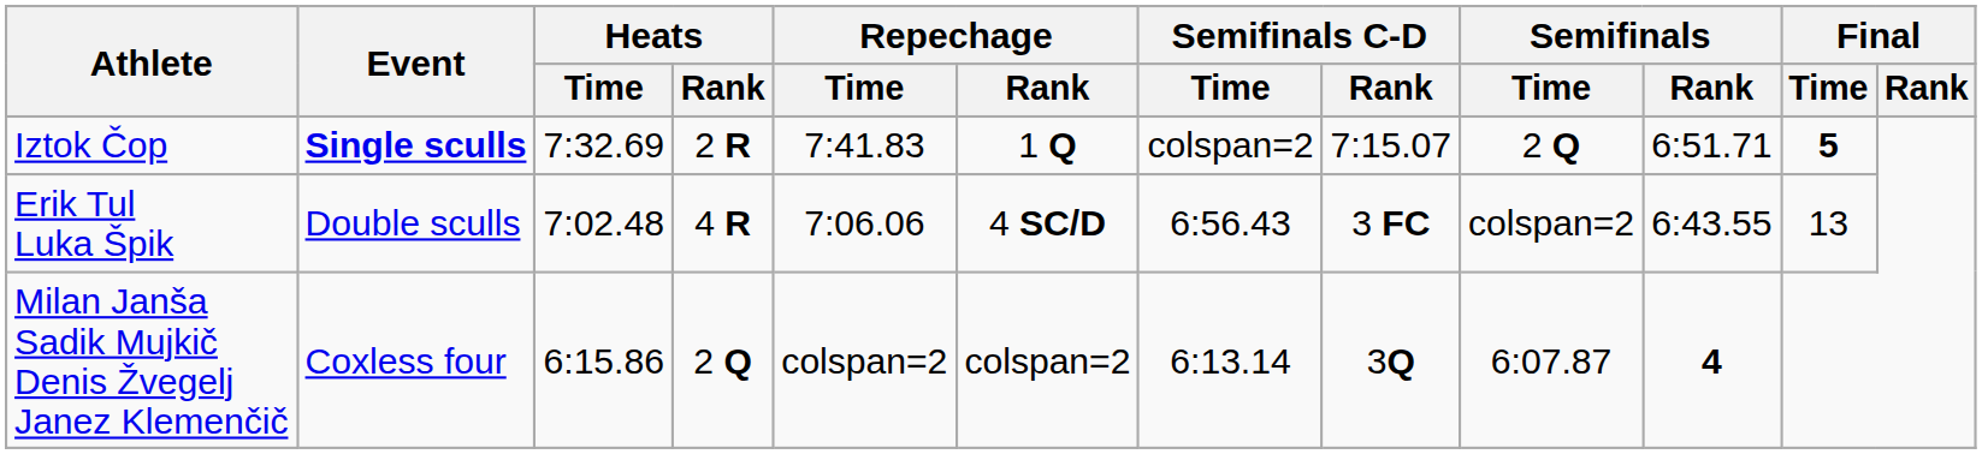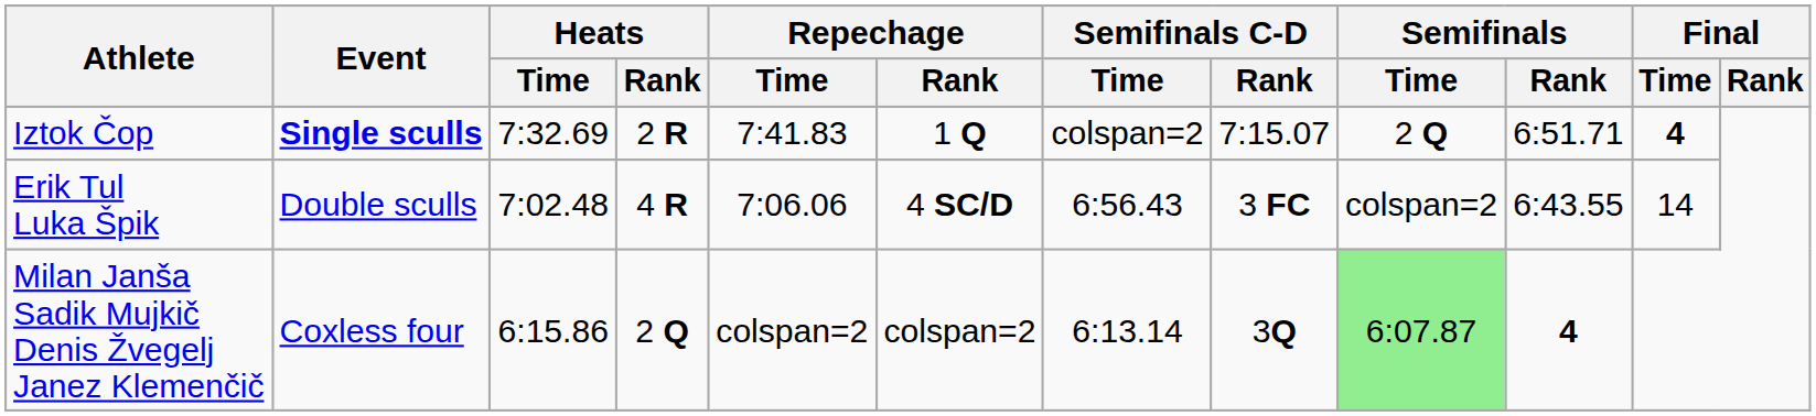Iztok Čop | Final / Time: 5 -> 4
Erik Tul Luka Špik | Final / Time: 13 -> 14
Milan Janša Sadik Mujkič Denis Žvegelj Janez Klemenčič | Semifinals / Time: no background -> lightgreen background
